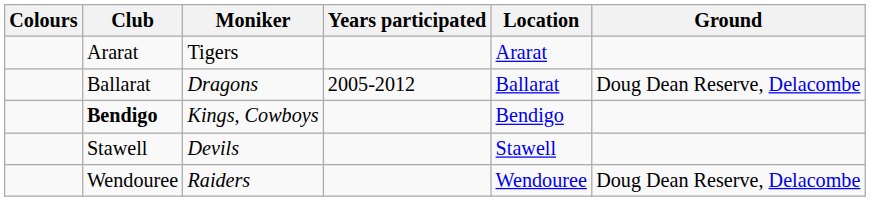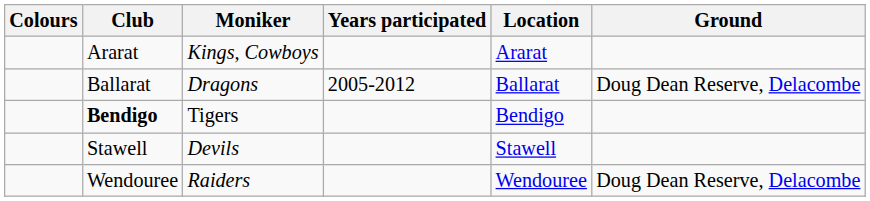row 2 | Moniker: Tigers -> Kings, Cowboys
row 4 | Moniker: Kings, Cowboys -> Tigers
